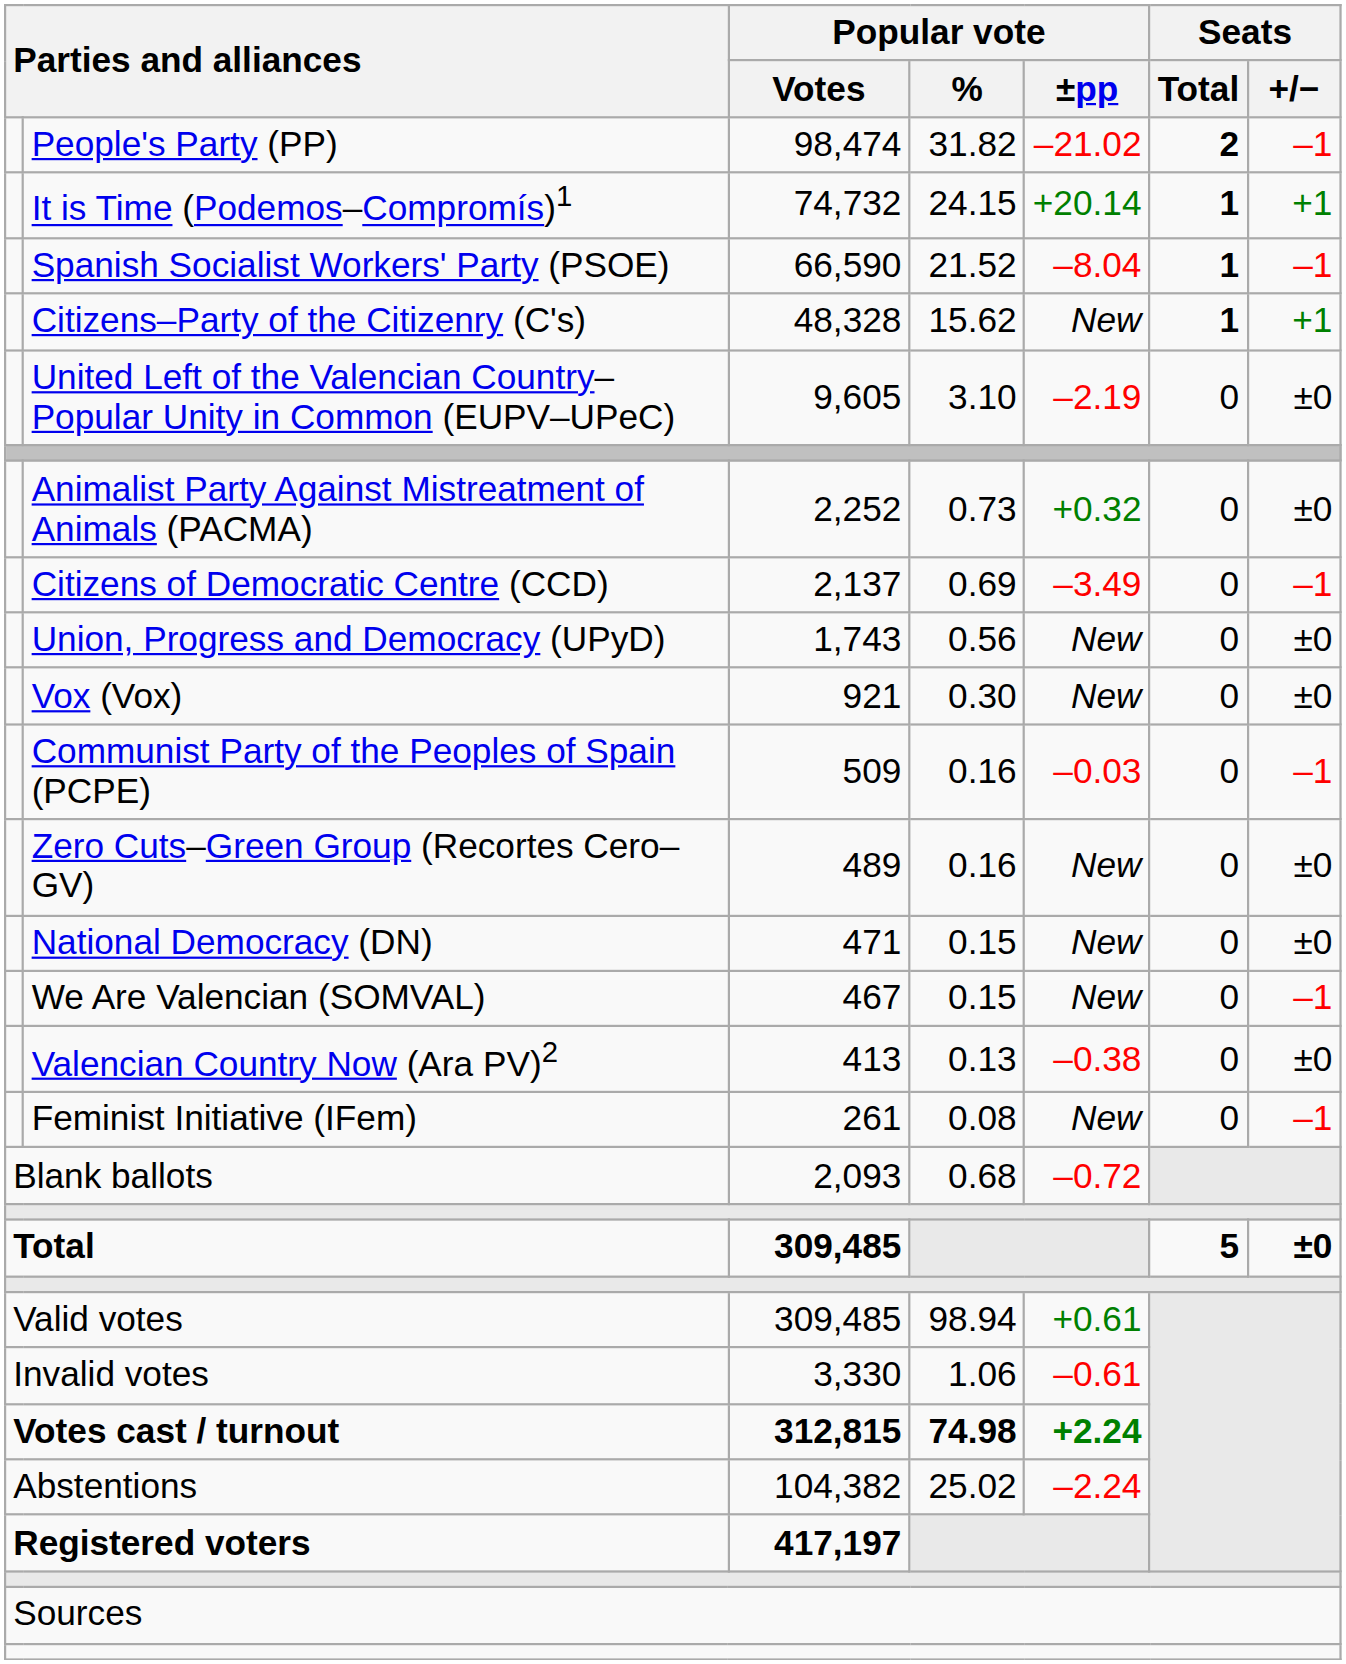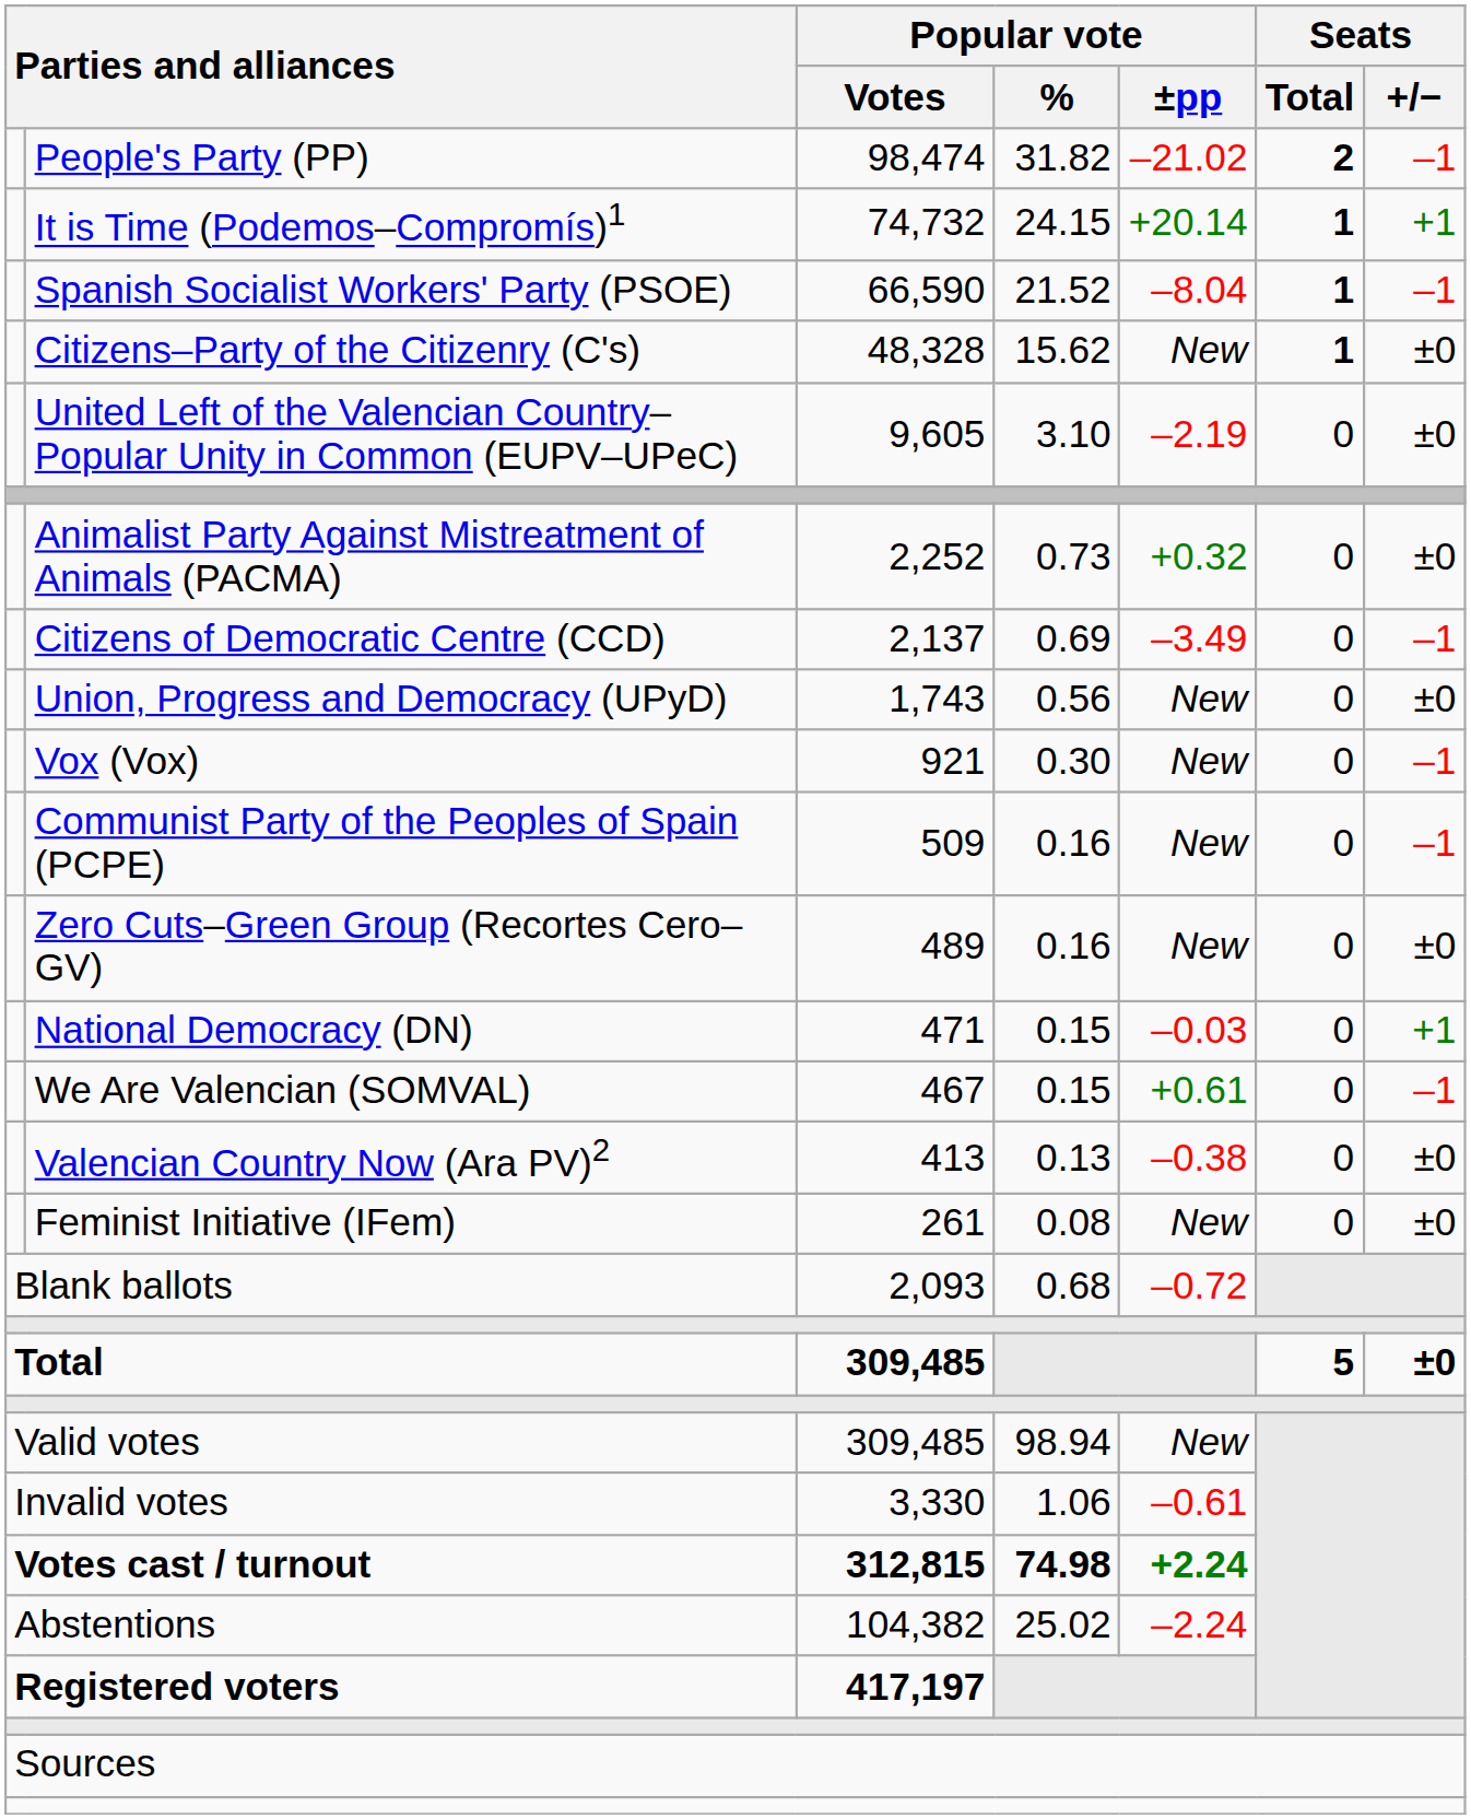Citizens–Party of the Citizenry (C's) | Seats / +/−: +1 -> ±0
Vox (Vox) | Seats / +/−: ±0 -> –1
Communist Party of the Peoples of Spain (PCPE) | Popular vote / ±pp: –0.03 -> New
National Democracy (DN) | Popular vote / ±pp: New -> –0.03
National Democracy (DN) | Seats / +/−: ±0 -> +1
We Are Valencian (SOMVAL) | Popular vote / ±pp: New -> +0.61
Feminist Initiative (IFem) | Seats / +/−: –1 -> ±0
Valid votes | Popular vote / ±pp: +0.61 -> New
